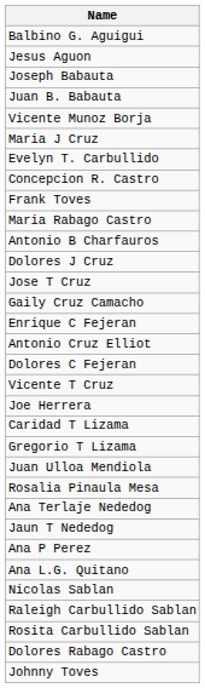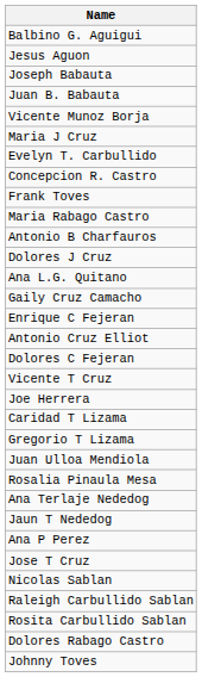row 14 | column 1: Jose T Cruz -> Ana L.G. Quitano
row 28 | column 1: Ana L.G. Quitano -> Jose T Cruz
